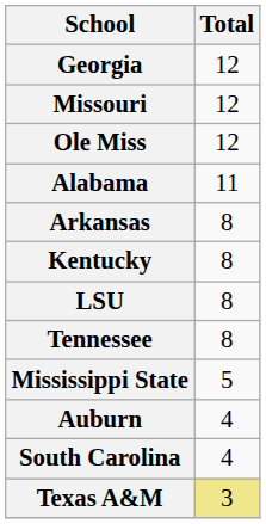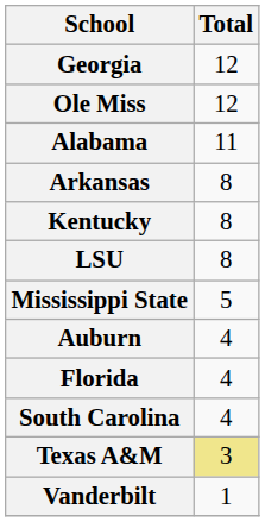- row: Missouri | 12
- row: Tennessee | 8
+ row: Florida | 4
+ row: Vanderbilt | 1
